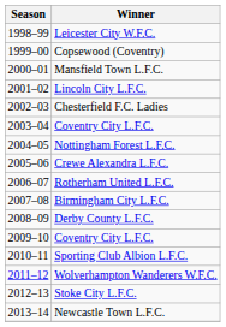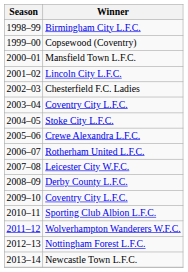row 2 | Winner: Leicester City W.F.C. -> Birmingham City L.F.C.
row 8 | Winner: Nottingham Forest L.F.C. -> Stoke City L.F.C.
row 11 | Winner: Birmingham City L.F.C. -> Leicester City W.F.C.
row 16 | Winner: Stoke City L.F.C. -> Nottingham Forest L.F.C.
